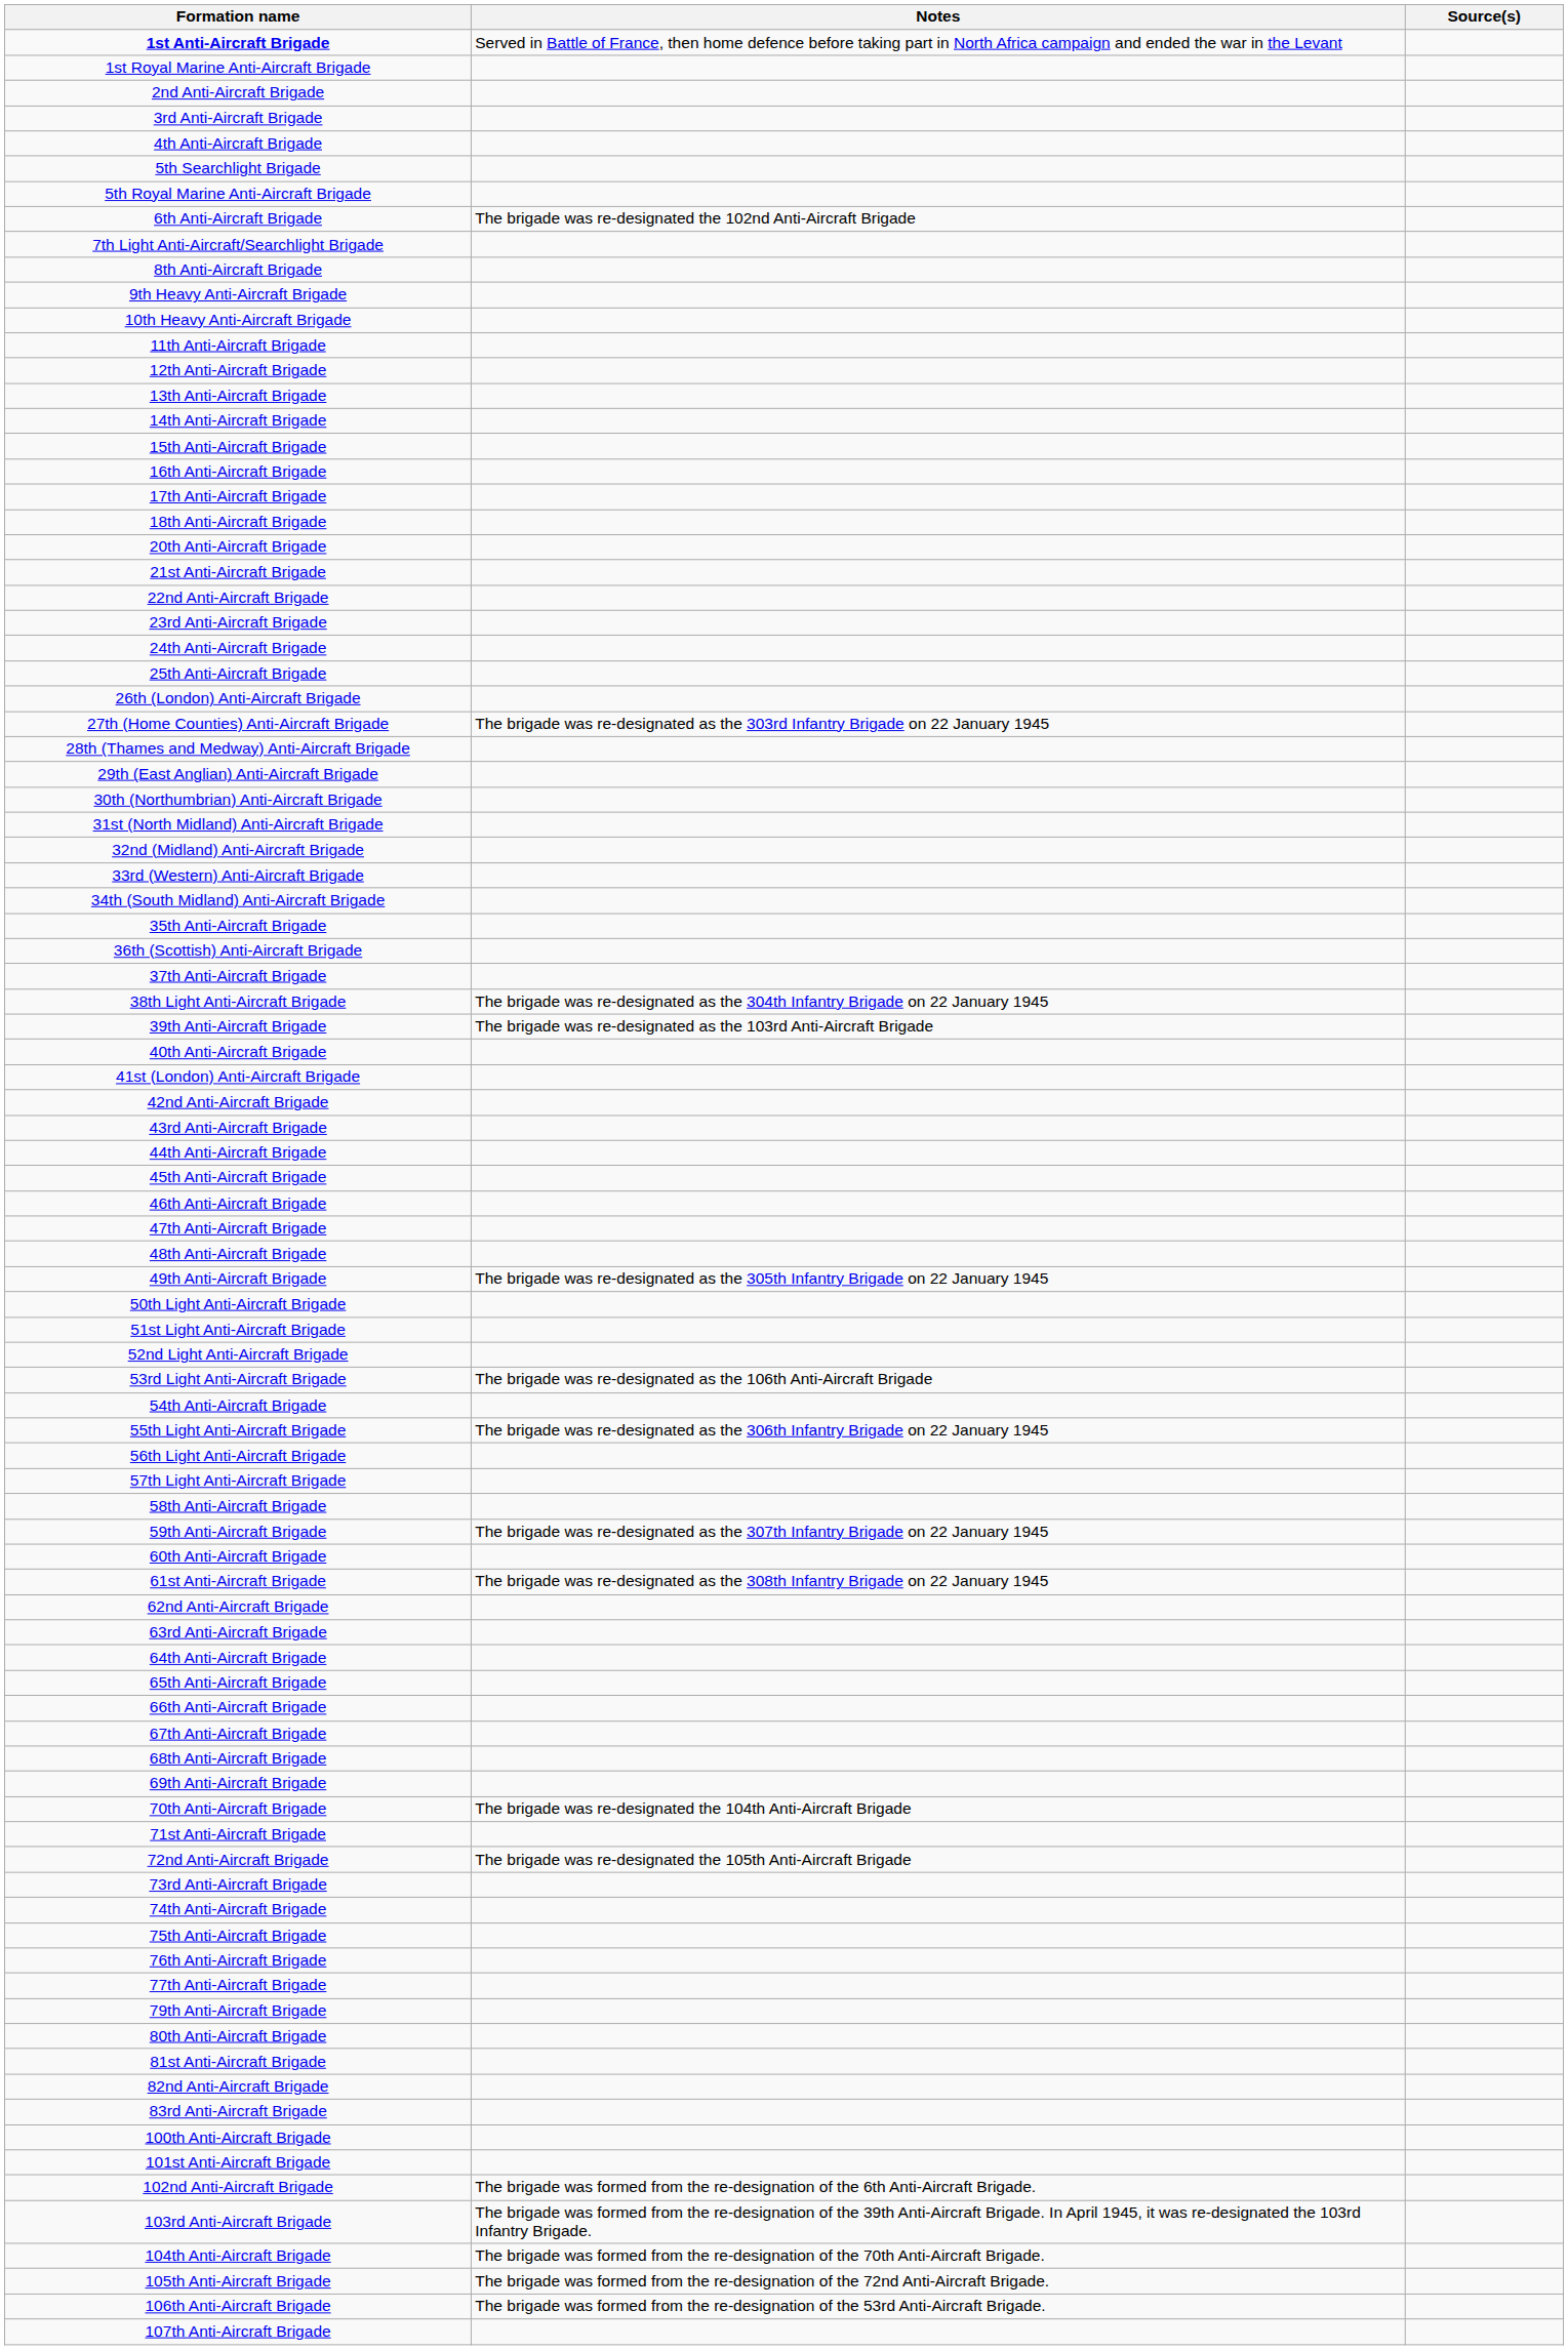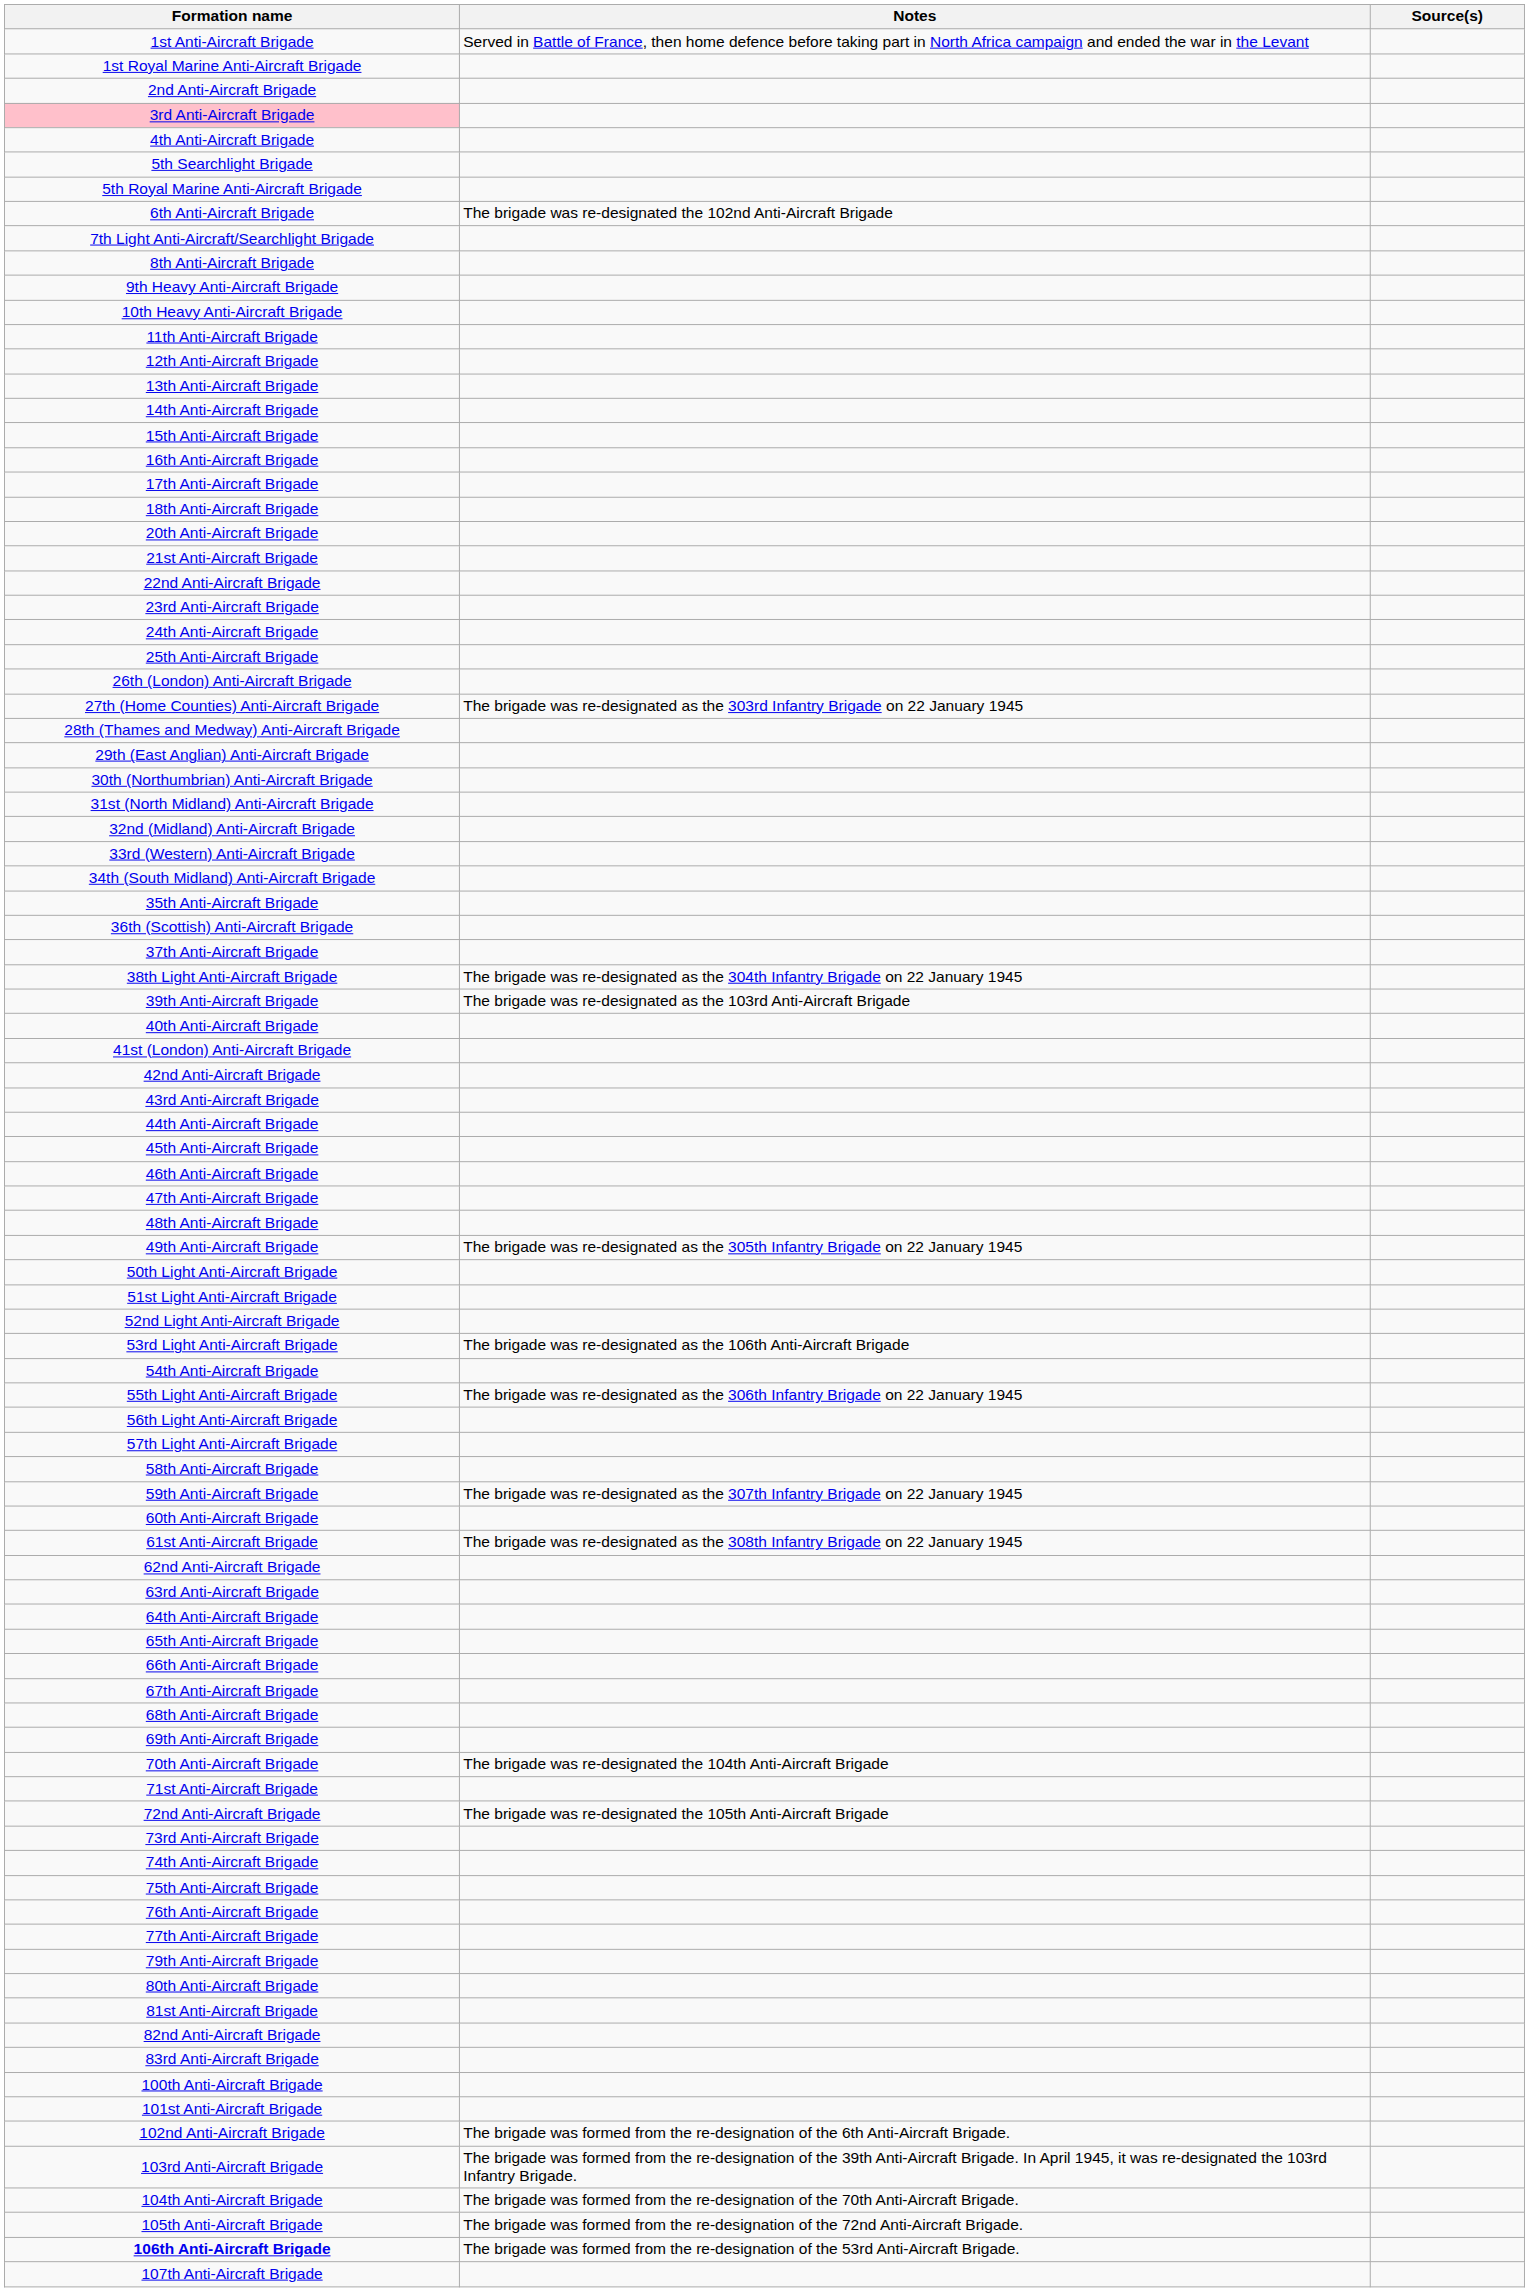1st Anti-Aircraft Brigade | Formation name: bold -> normal
3rd Anti-Aircraft Brigade | Formation name: no background -> pink background
106th Anti-Aircraft Brigade | Formation name: normal -> bold
